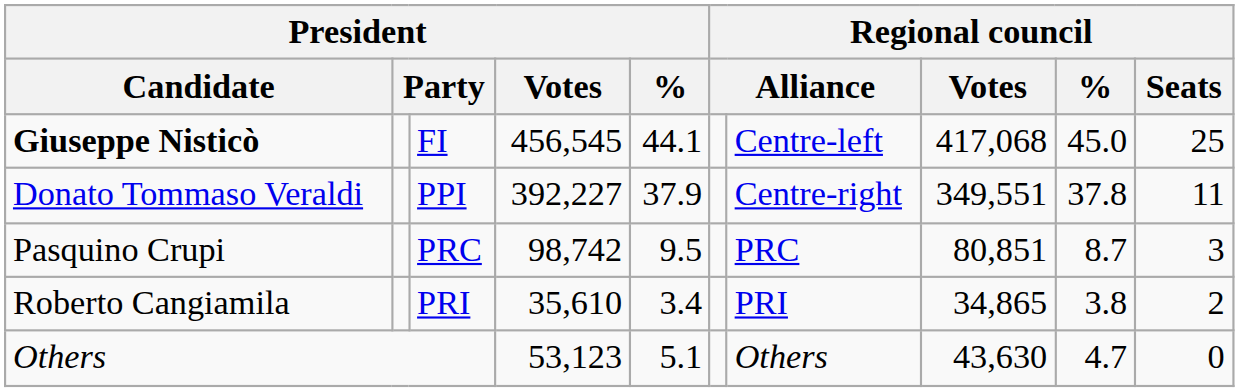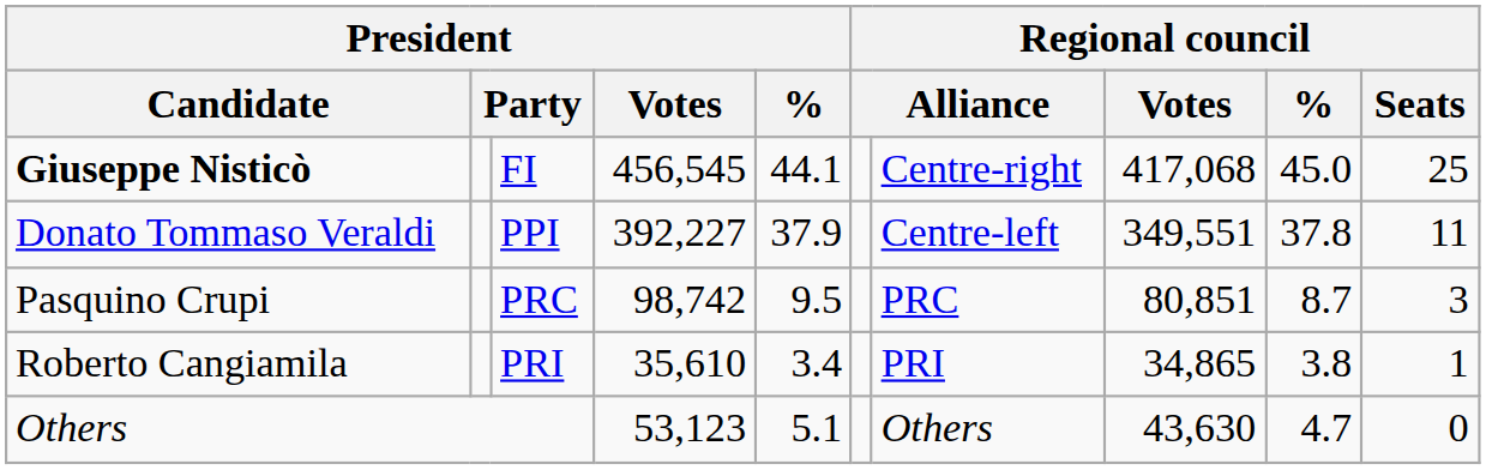Giuseppe Nisticò | column 7: Centre-left -> Centre-right
Donato Tommaso Veraldi | column 7: Centre-right -> Centre-left
Roberto Cangiamila | Regional council / Seats: 2 -> 1
